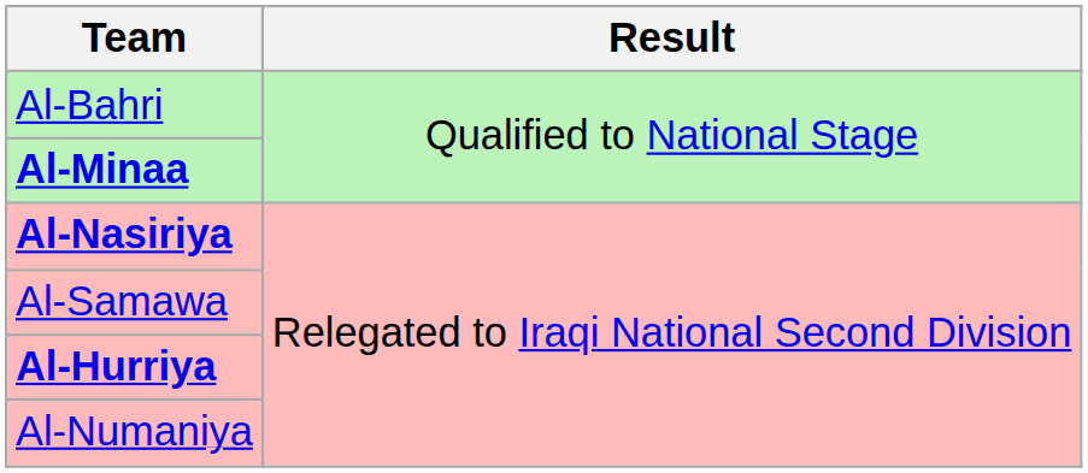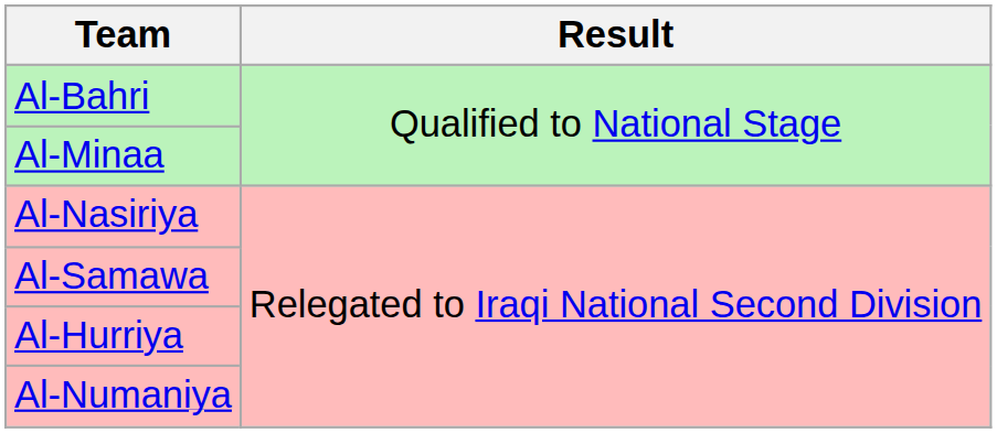Al-Minaa | Team: bold -> normal
Al-Nasiriya | Team: bold -> normal
Al-Hurriya | Team: bold -> normal
